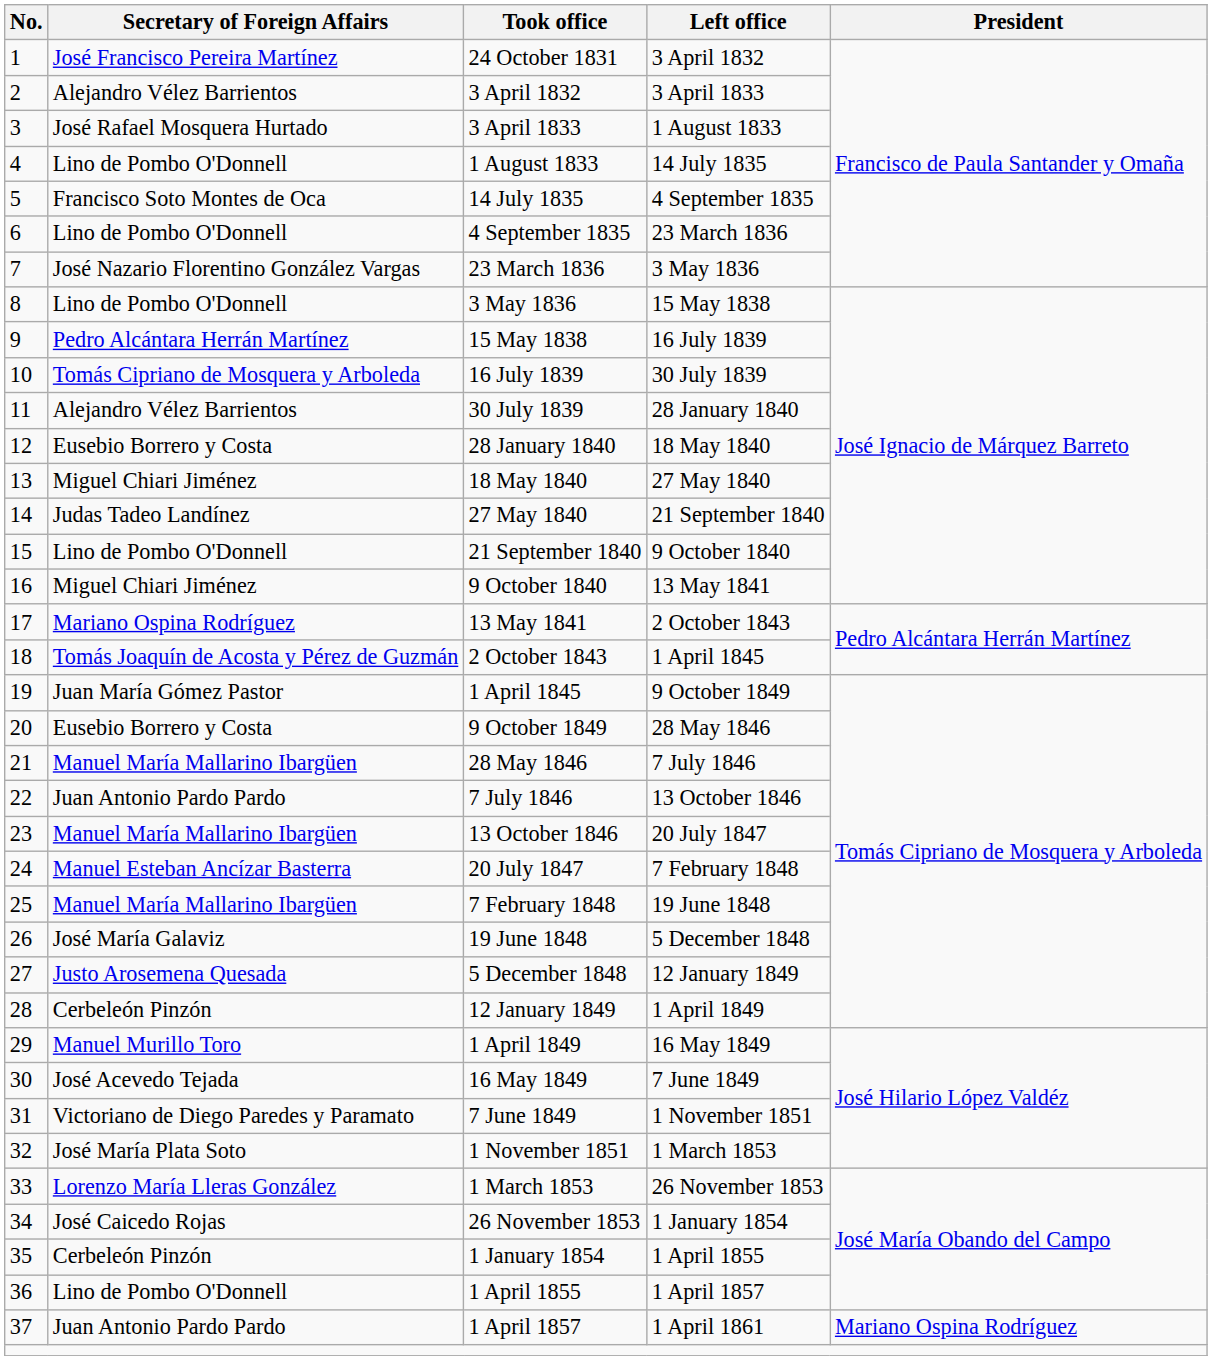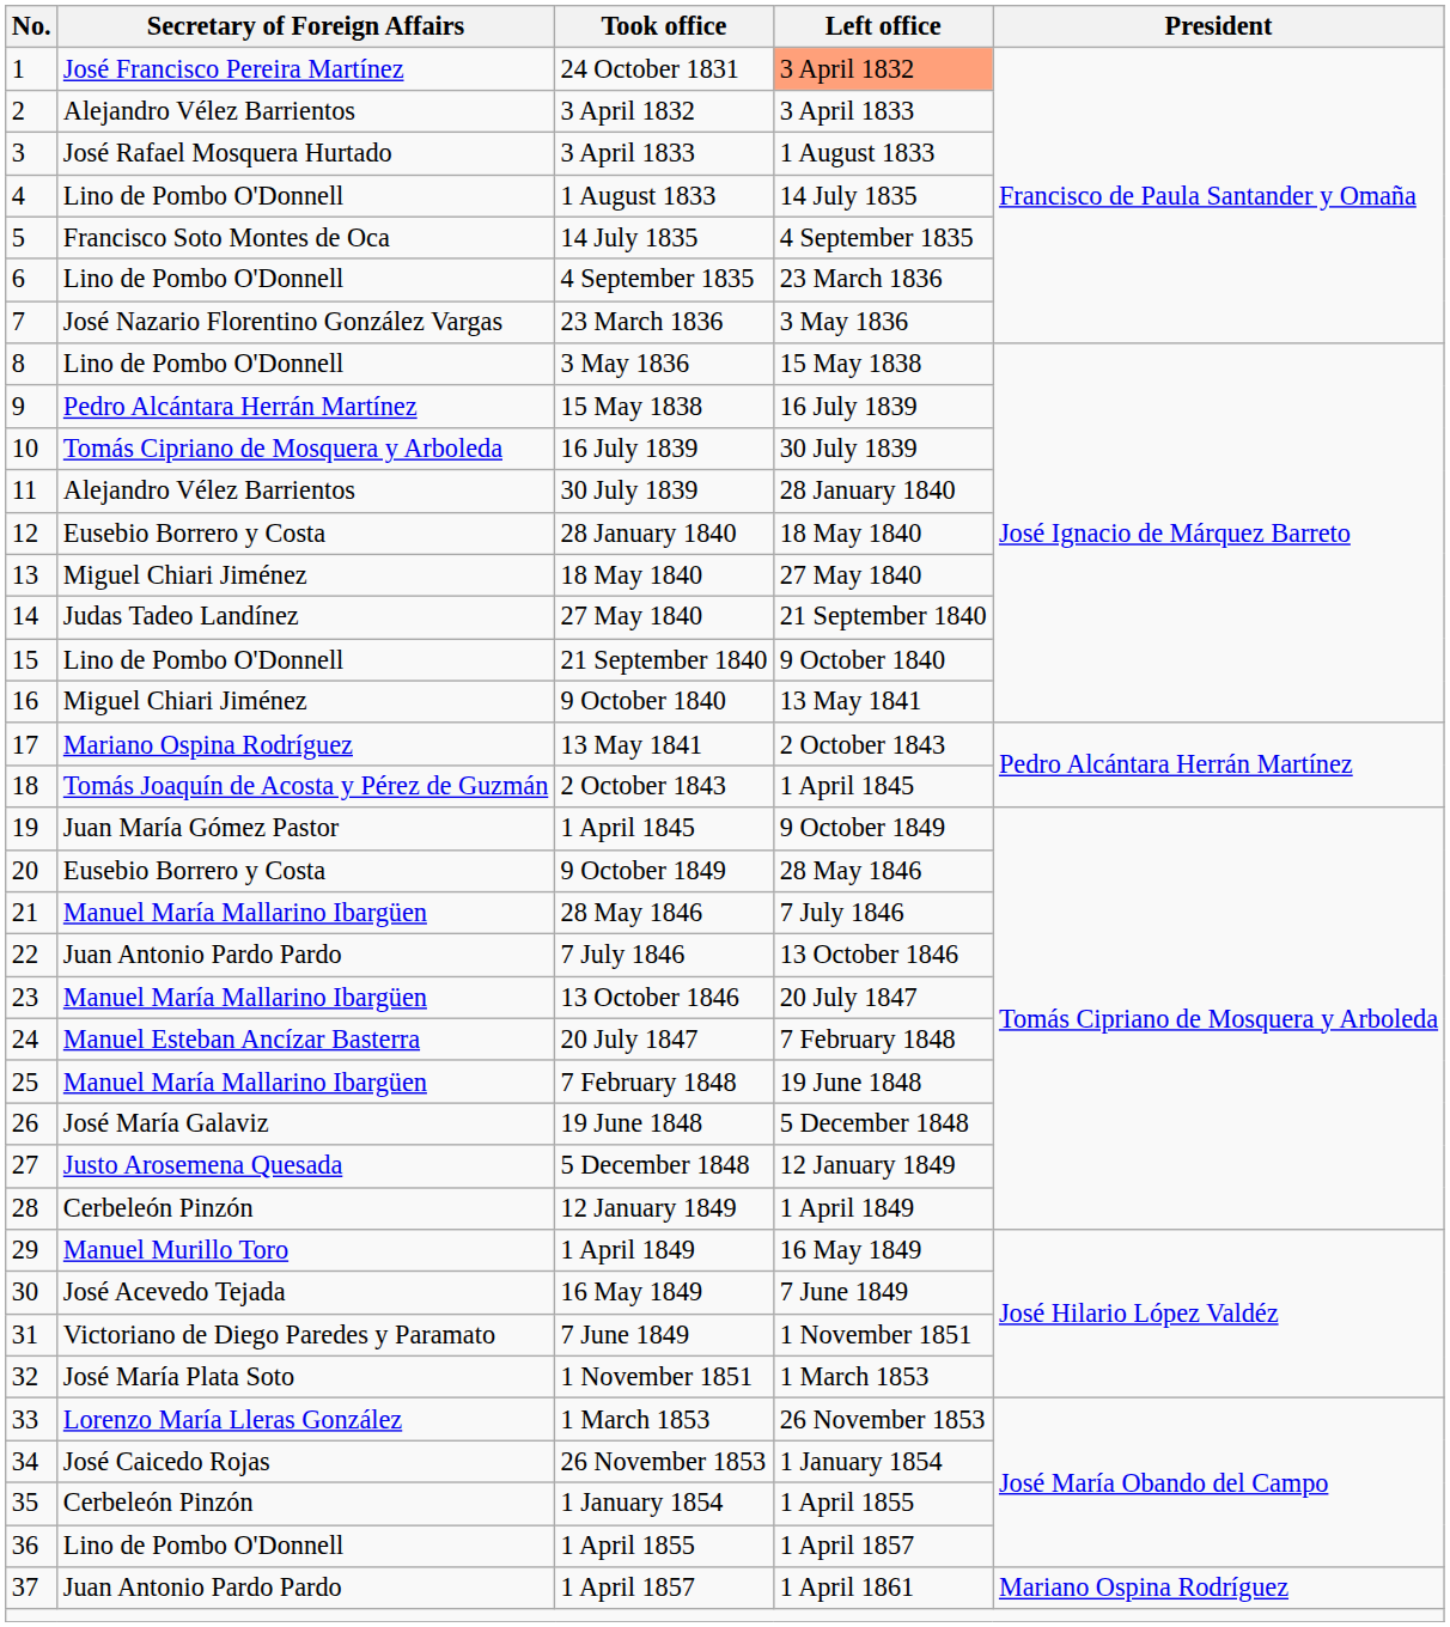24 October 1831 | Left office: no background -> lightsalmon background
